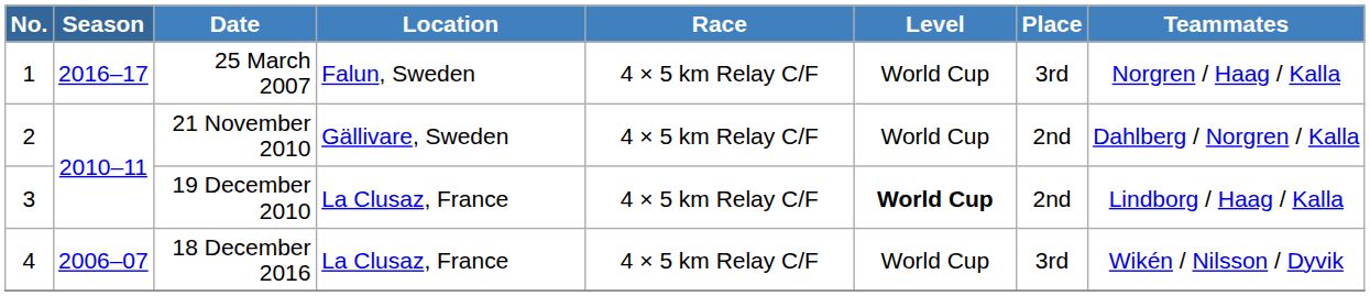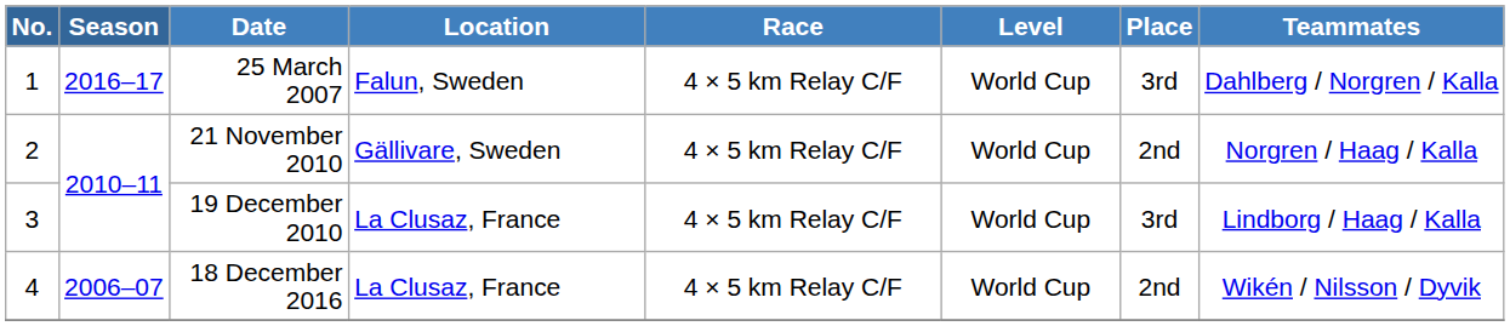25 March 2007 | Teammates: Norgren / Haag / Kalla -> Dahlberg / Norgren / Kalla
21 November 2010 | Teammates: Dahlberg / Norgren / Kalla -> Norgren / Haag / Kalla
19 December 2010 | Level: bold -> normal
19 December 2010 | Place: 2nd -> 3rd
18 December 2016 | Place: 3rd -> 2nd
